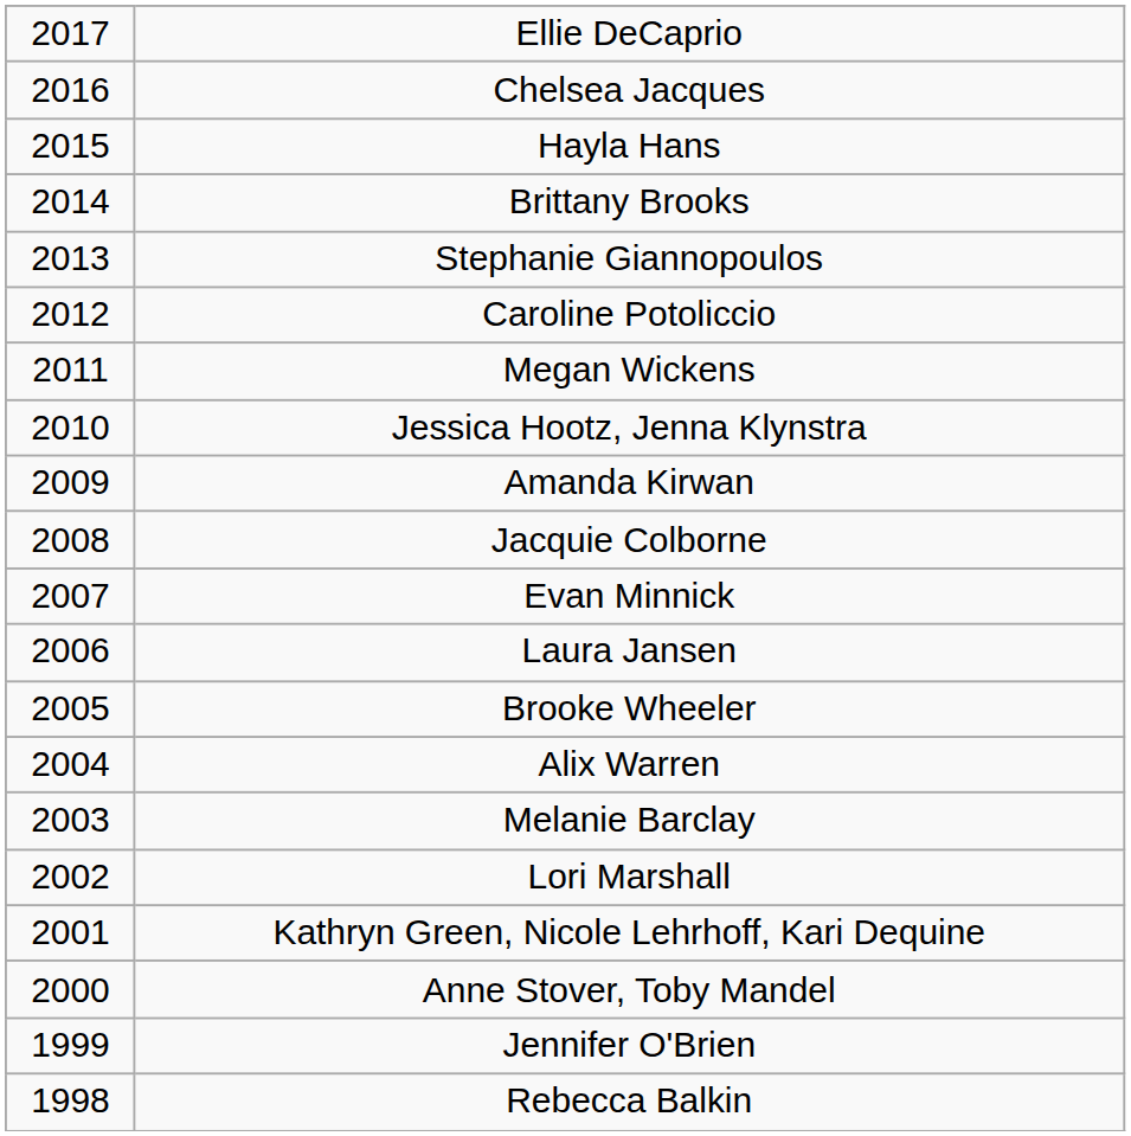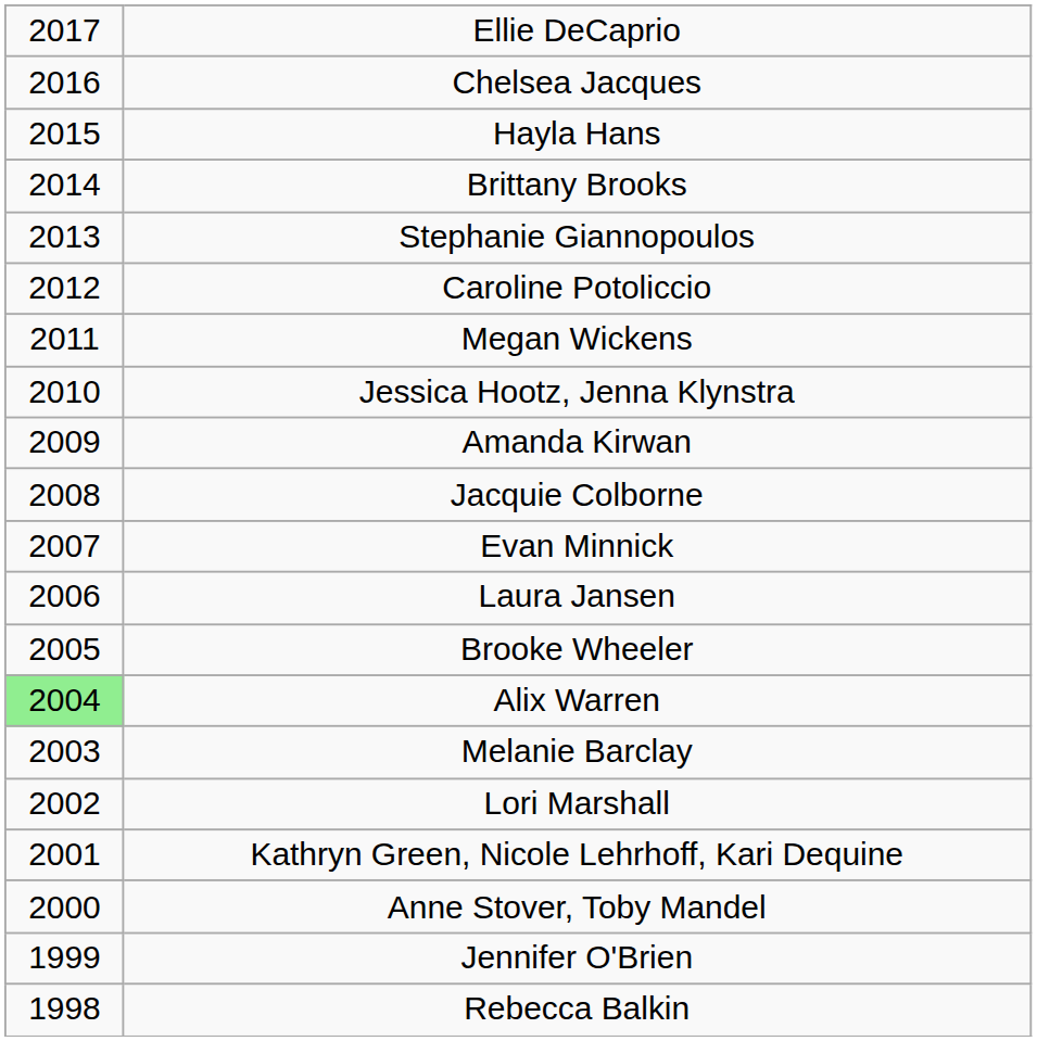Alix Warren | column 1: no background -> lightgreen background
